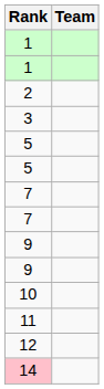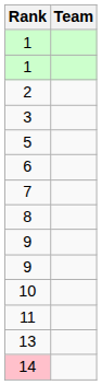row 7 | Rank: 5 -> 6
row 9 | Rank: 7 -> 8
row 14 | Rank: 12 -> 13
